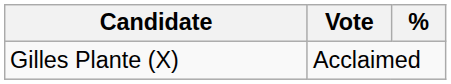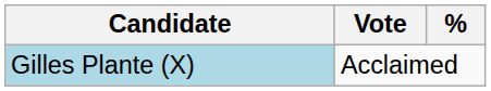Gilles Plante (X) | Candidate: no background -> lightblue background
